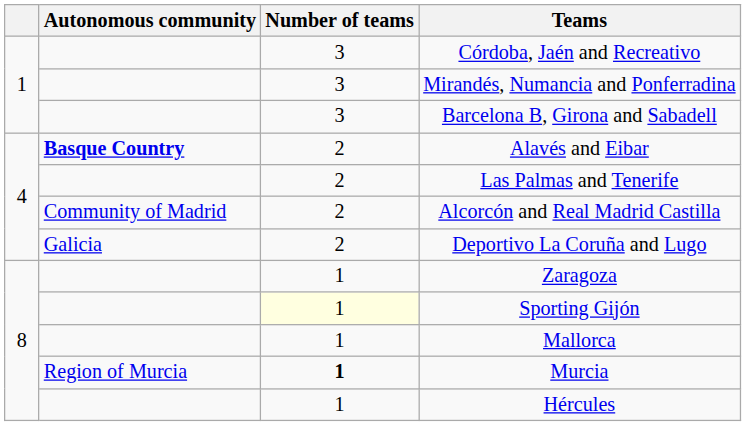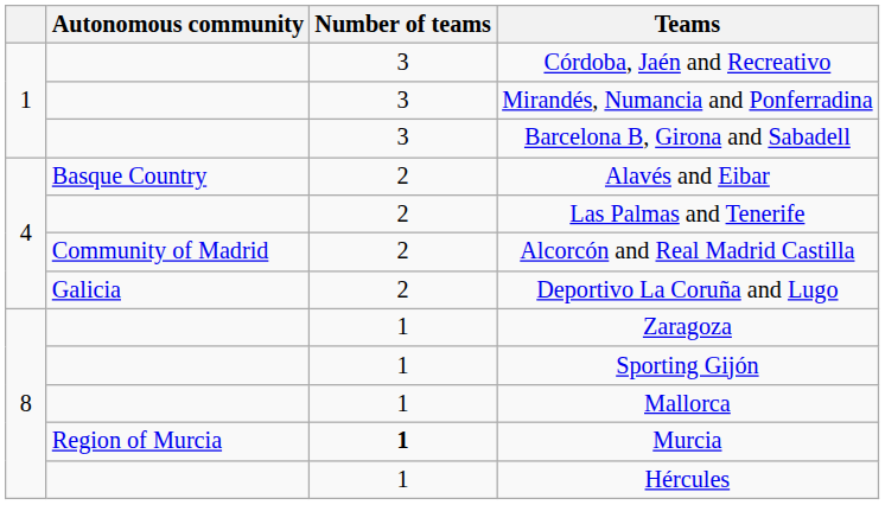Alavés and Eibar | Autonomous community: bold -> normal
Sporting Gijón | Number of teams: lightyellow background -> no background
